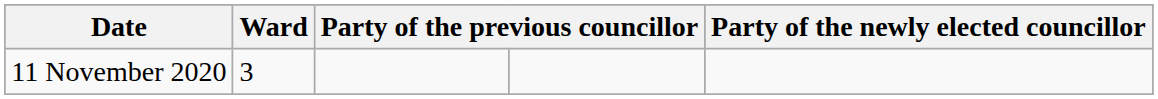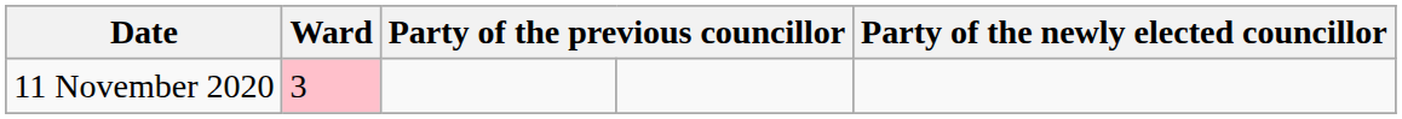11 November 2020 | Ward: no background -> pink background
